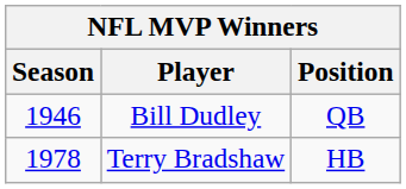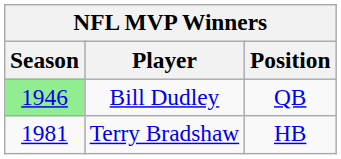Bill Dudley | Season: no background -> lightgreen background
Terry Bradshaw | Season: 1978 -> 1981
